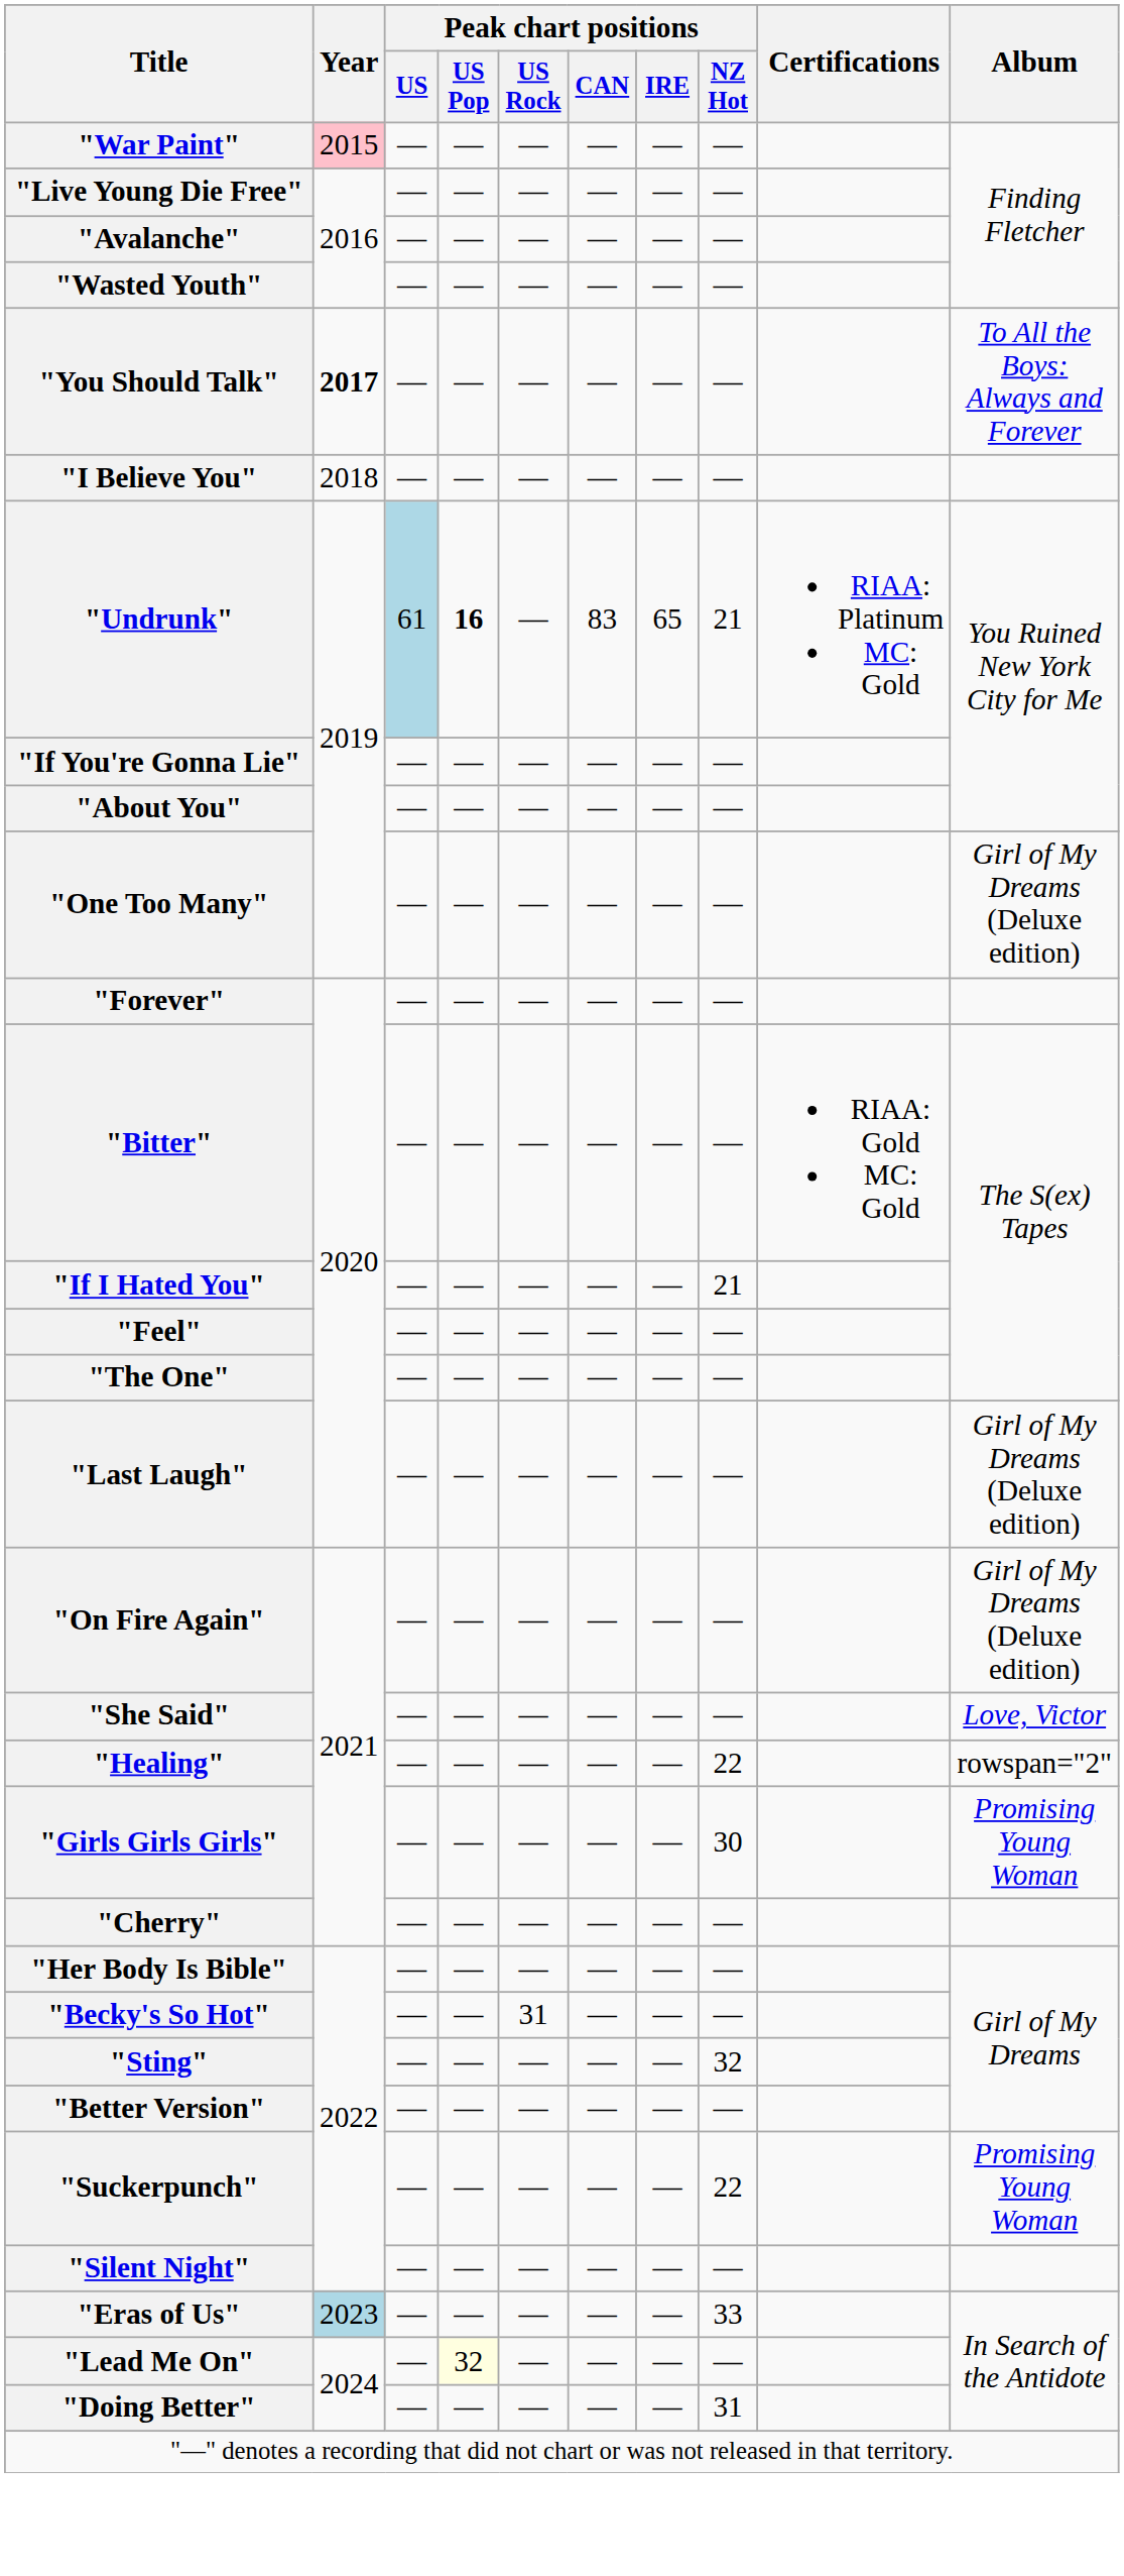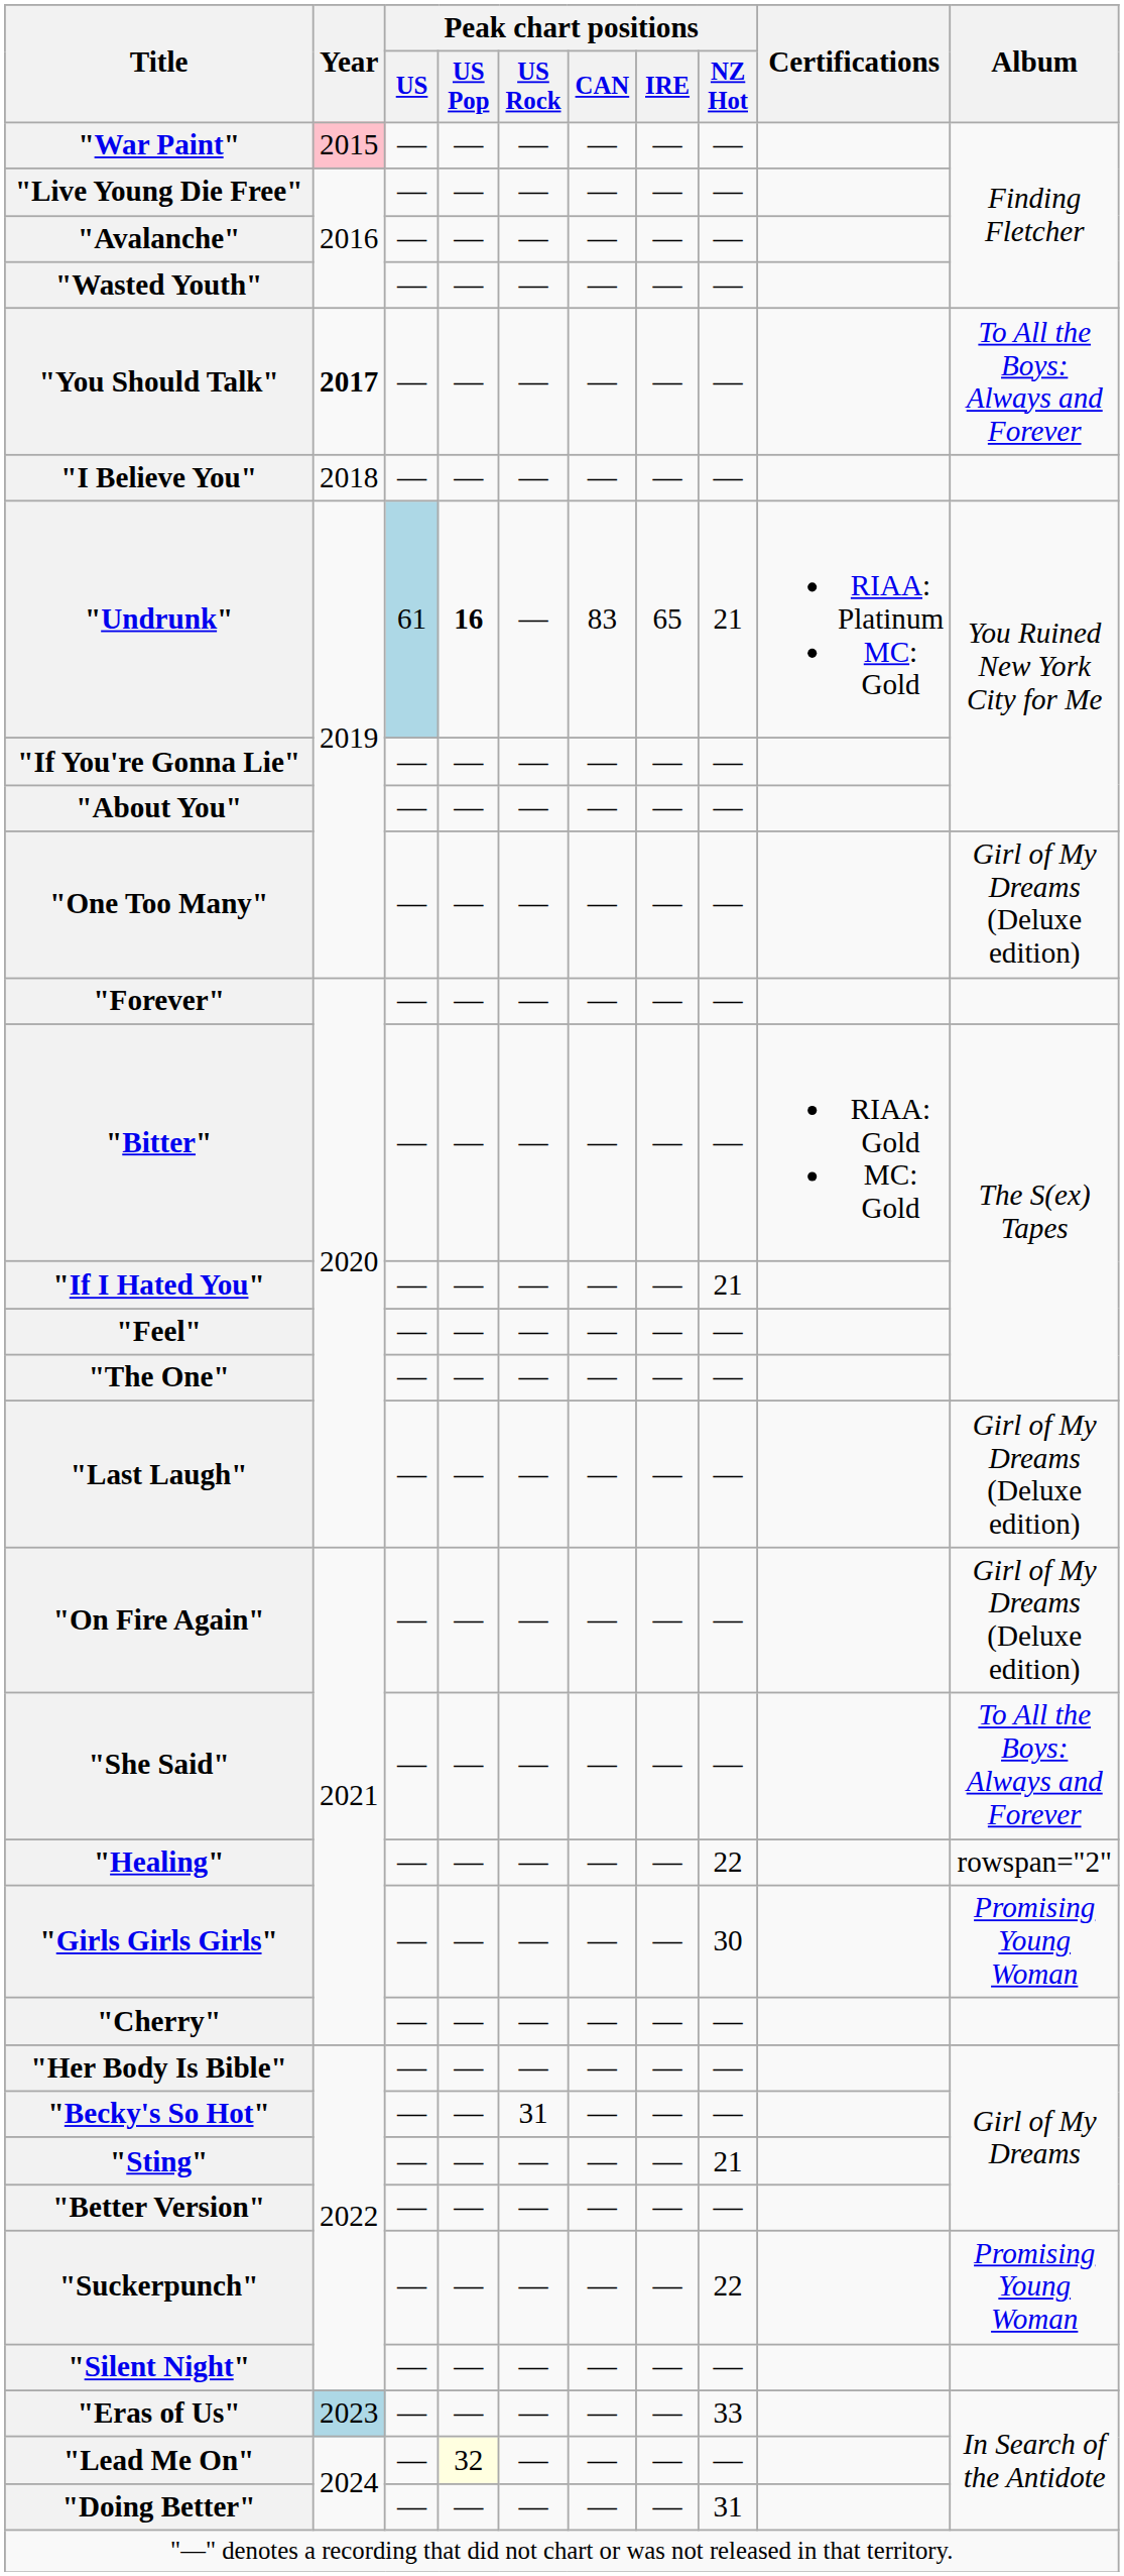"She Said" | Album: Love, Victor -> To All the Boys: Always and Forever
"Sting" | Peak chart positions / NZ Hot: 32 -> 21
